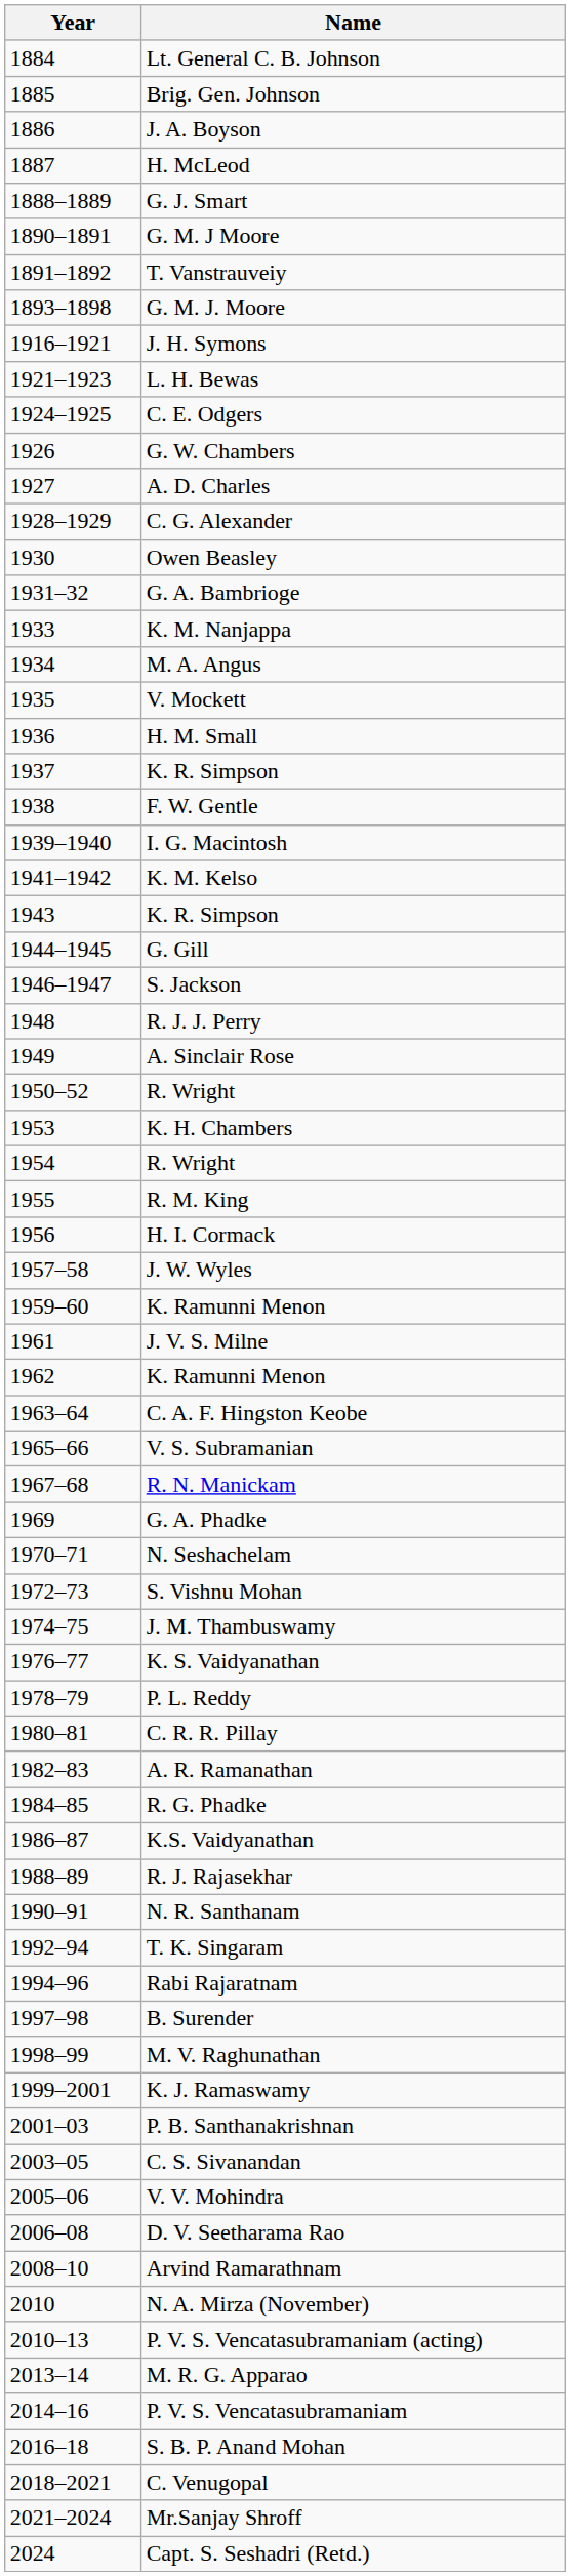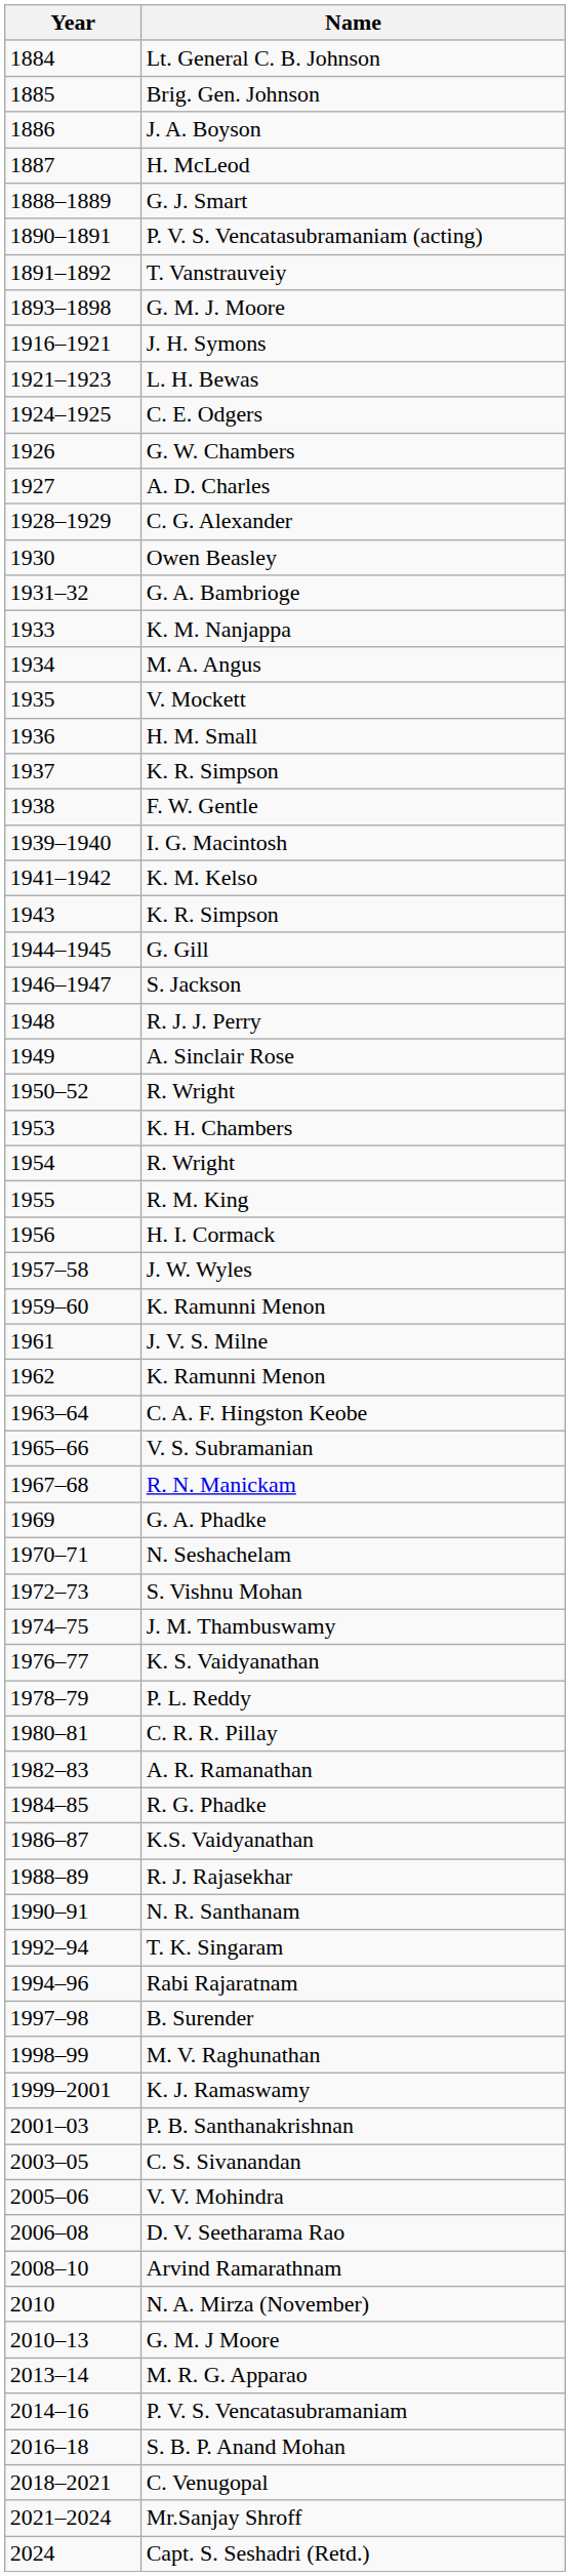row 7 | Name: G. M. J Moore -> P. V. S. Vencatasubramaniam (acting)
row 66 | Name: P. V. S. Vencatasubramaniam (acting) -> G. M. J Moore
